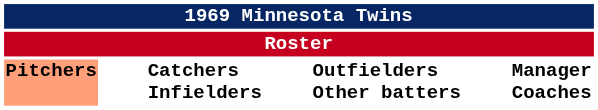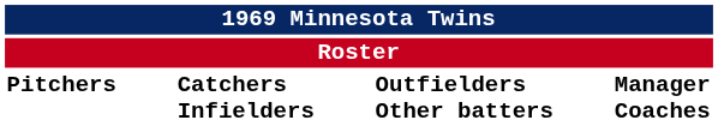Pitchers | column 1: lightsalmon background -> no background
